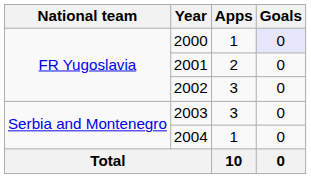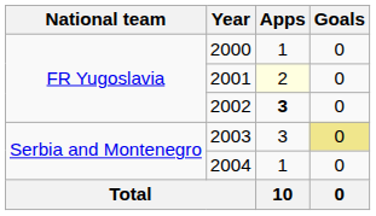2000 | Goals: lavender background -> no background
2001 | Apps: no background -> lightyellow background
2002 | Apps: normal -> bold
2003 | Goals: no background -> khaki background
